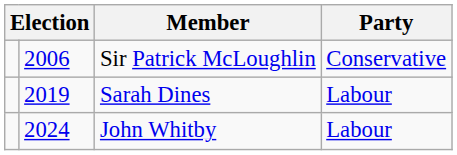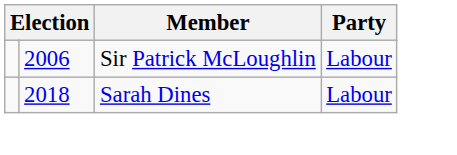Sir Patrick McLoughlin | Party: Conservative -> Labour
Sarah Dines | column 2: 2019 -> 2018
- row: 2024 | John Whitby | Labour
